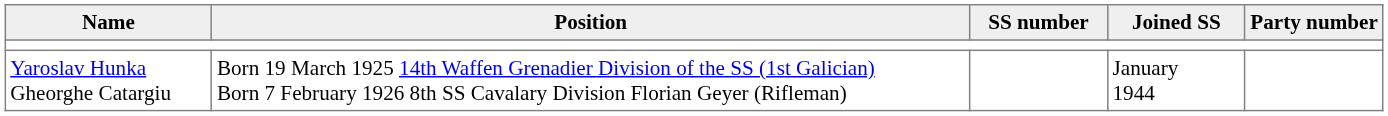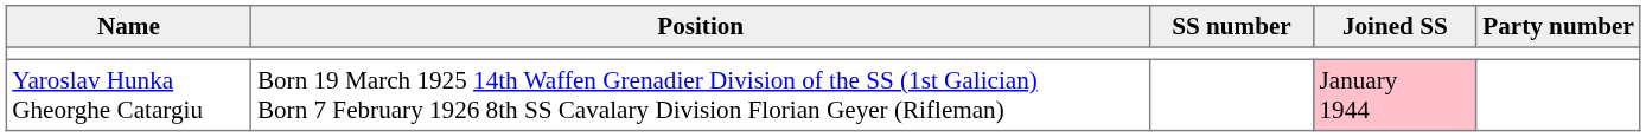Yaroslav Hunka Gheorghe Catargiu | Joined SS: no background -> pink background
